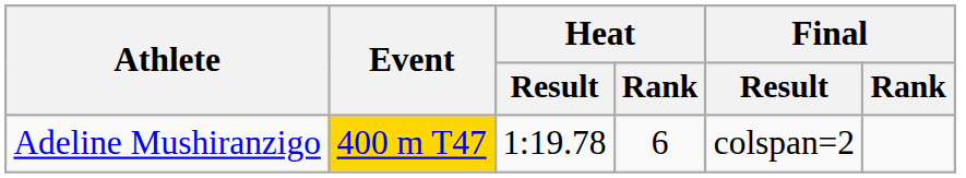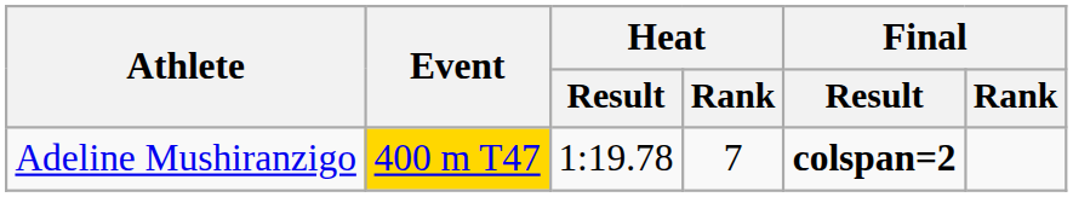Adeline Mushiranzigo | Heat / Rank: 6 -> 7
Adeline Mushiranzigo | Final / Result: normal -> bold
